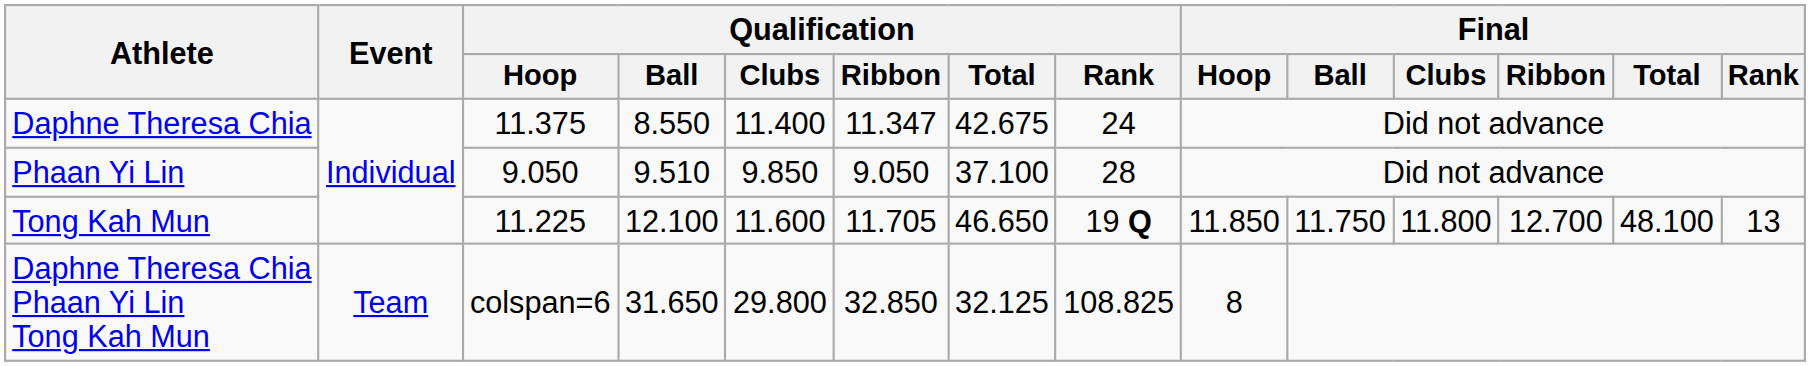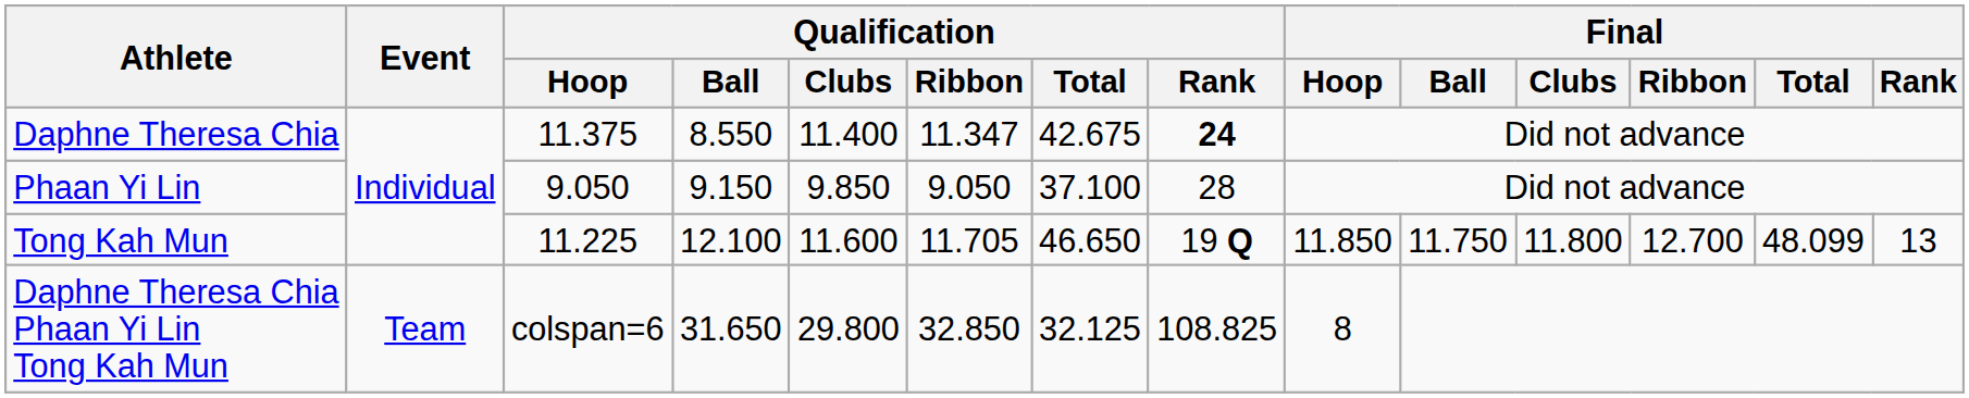Daphne Theresa Chia | Qualification / Rank: normal -> bold
Phaan Yi Lin | Qualification / Ball: 9.510 -> 9.150
Tong Kah Mun | Final / Total: 48.100 -> 48.099
